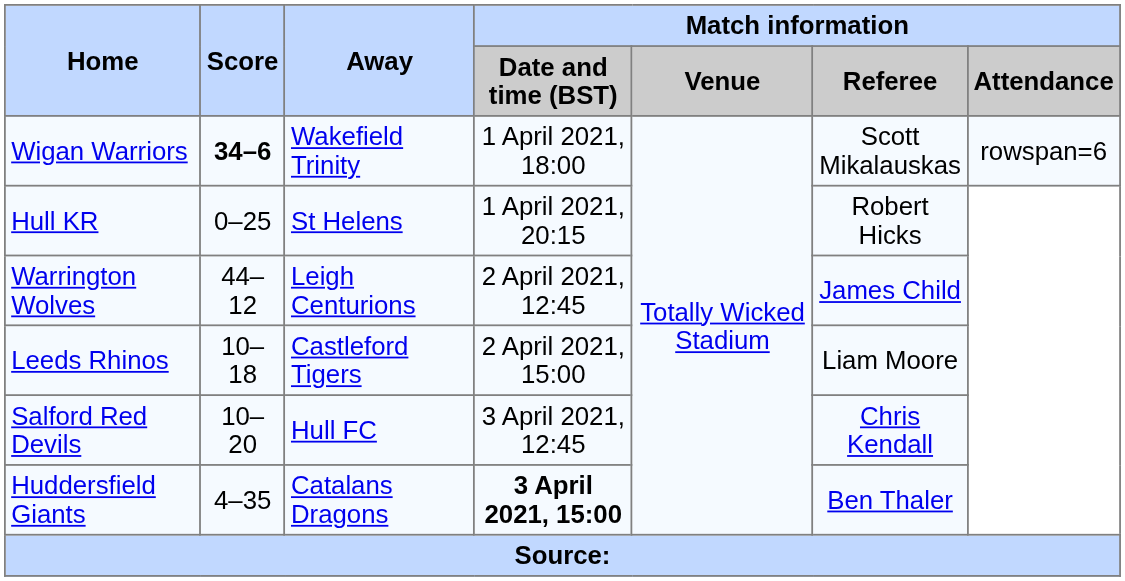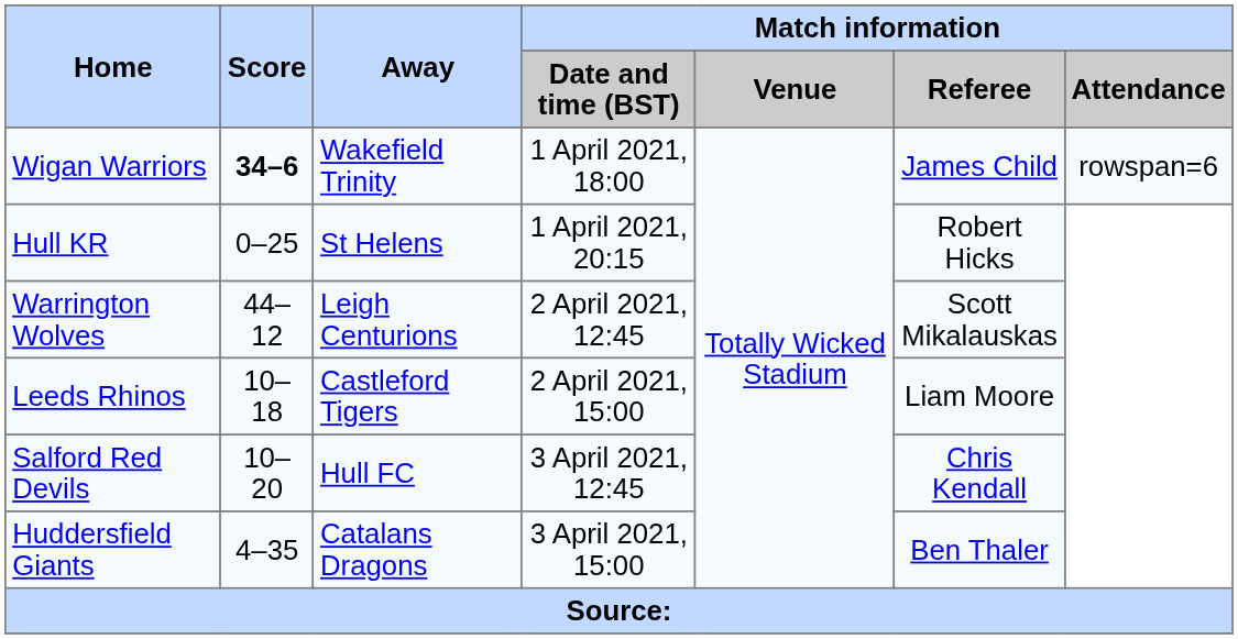Wigan Warriors | Match information / Referee: Scott Mikalauskas -> James Child
Warrington Wolves | Match information / Referee: James Child -> Scott Mikalauskas
Huddersfield Giants | Match information / Date and time (BST): bold -> normal
